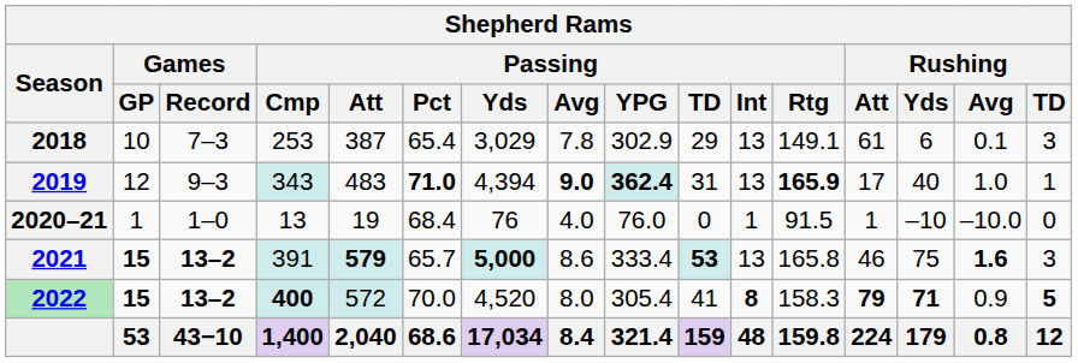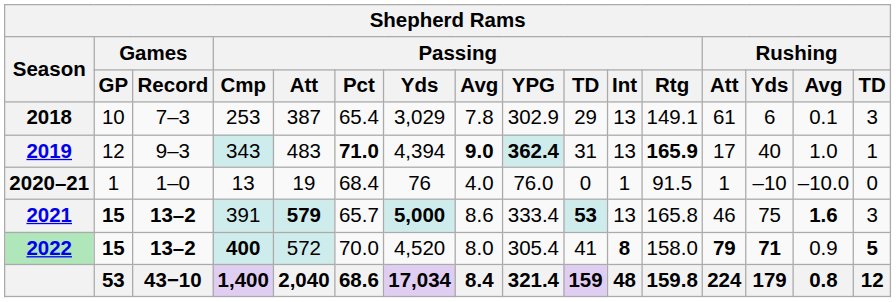2022 | Passing / Rtg: 158.3 -> 158.0
